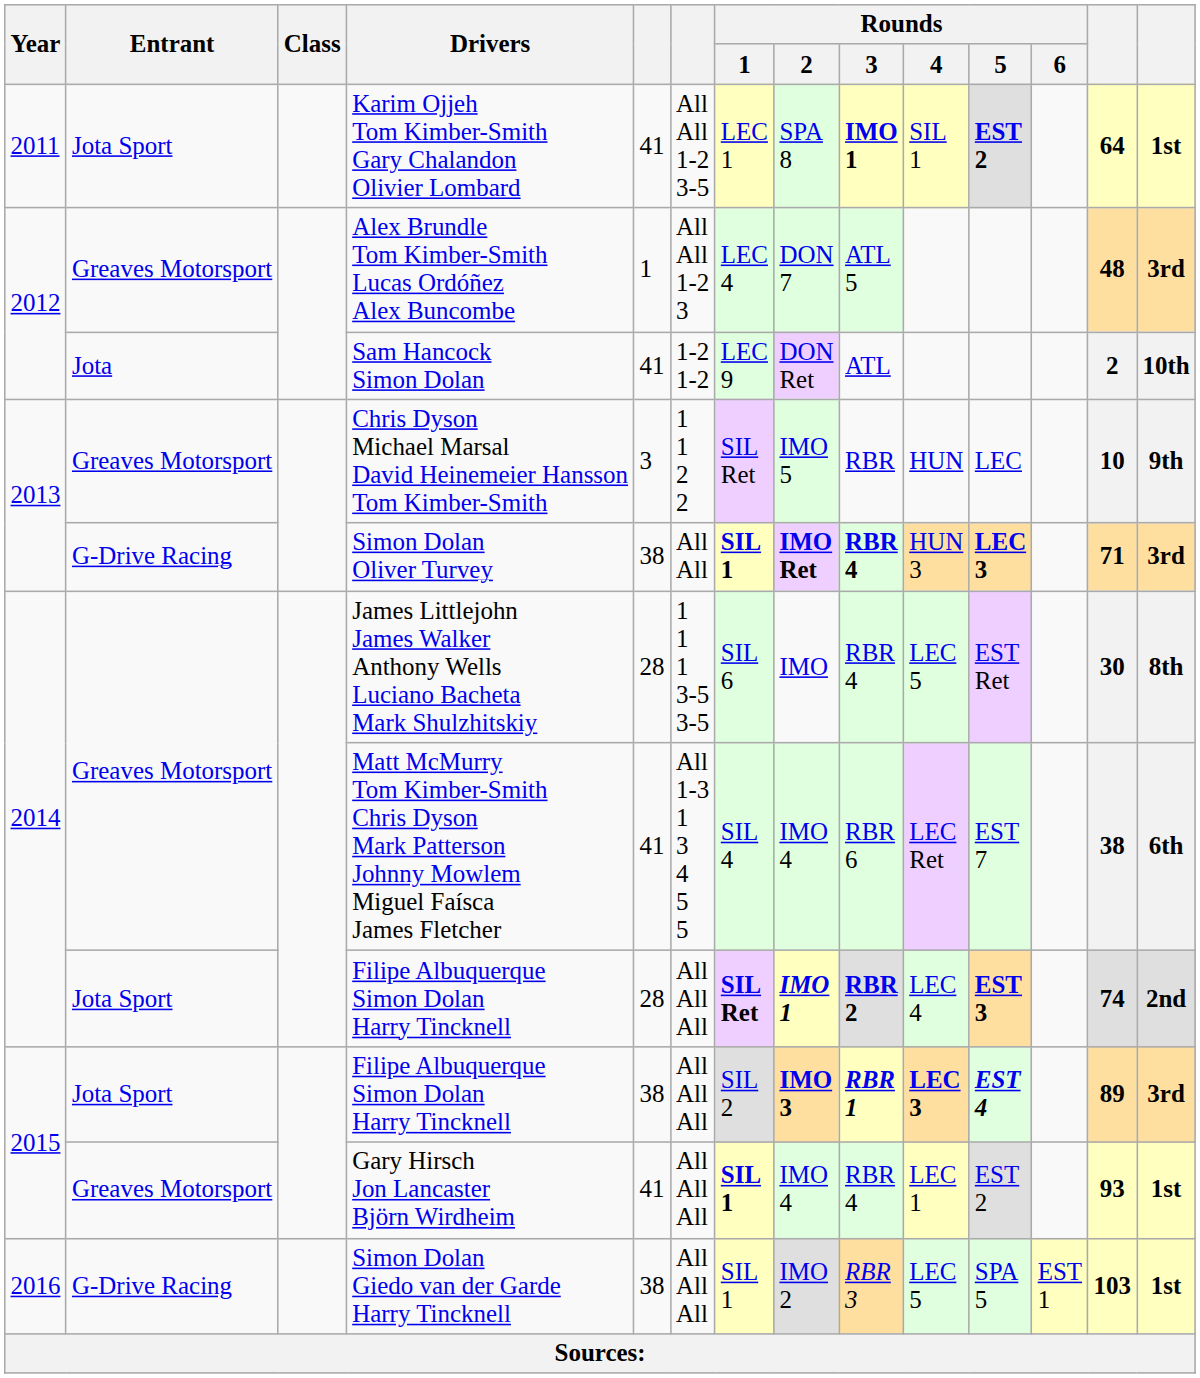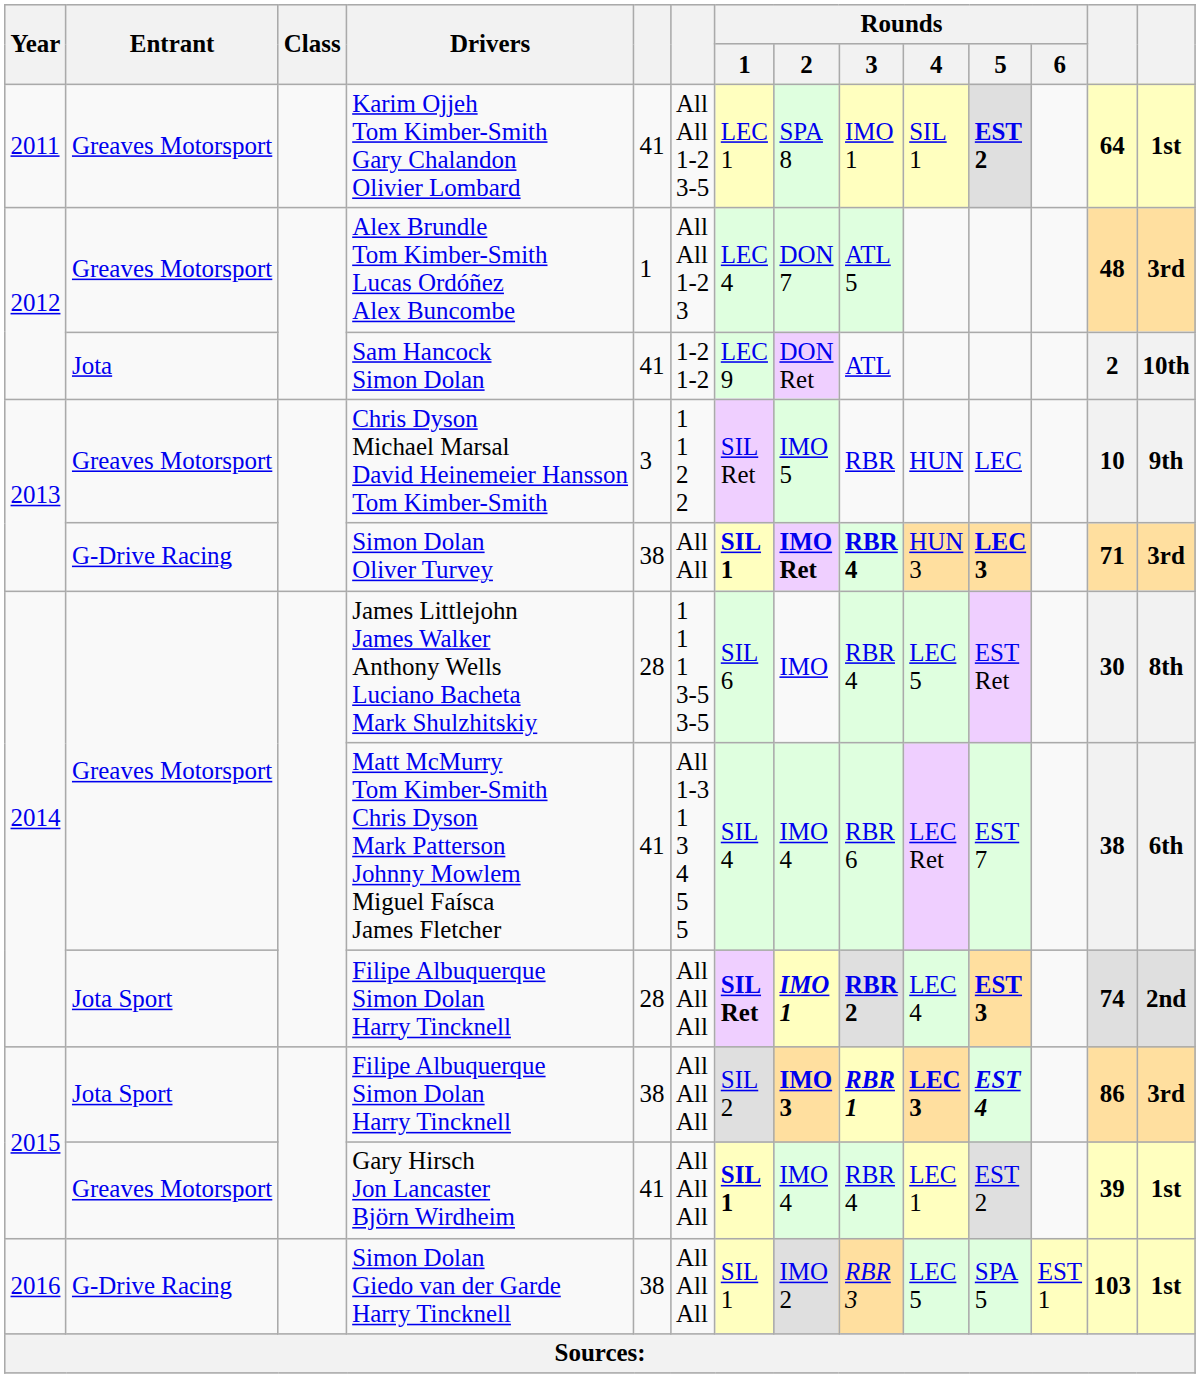Karim Ojjeh Tom Kimber-Smith Gary Chalandon Olivier Lombard | Entrant: Jota Sport -> Greaves Motorsport
Karim Ojjeh Tom Kimber-Smith Gary Chalandon Olivier Lombard | Rounds / 3: bold -> normal
2015 / Filipe Albuquerque Simon Dolan Harry Tincknell | column 13: 89 -> 86
Gary Hirsch Jon Lancaster Björn Wirdheim | column 13: 93 -> 39
